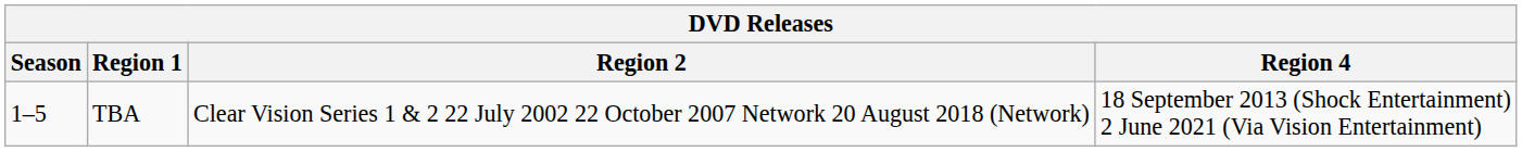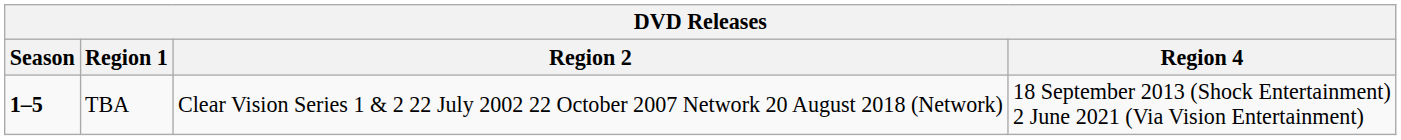TBA | Season: normal -> bold
